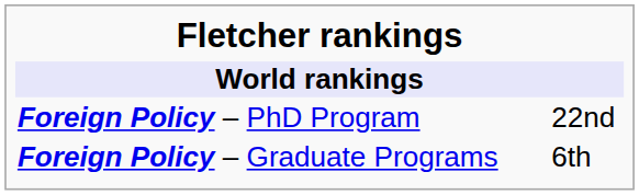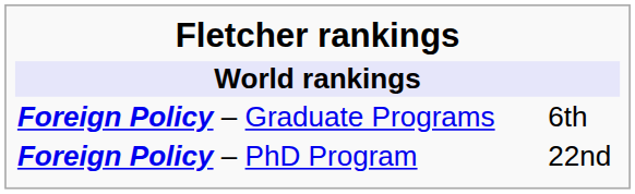rows swapped: Foreign Policy – Graduate Programs <-> Foreign Policy – PhD Program
